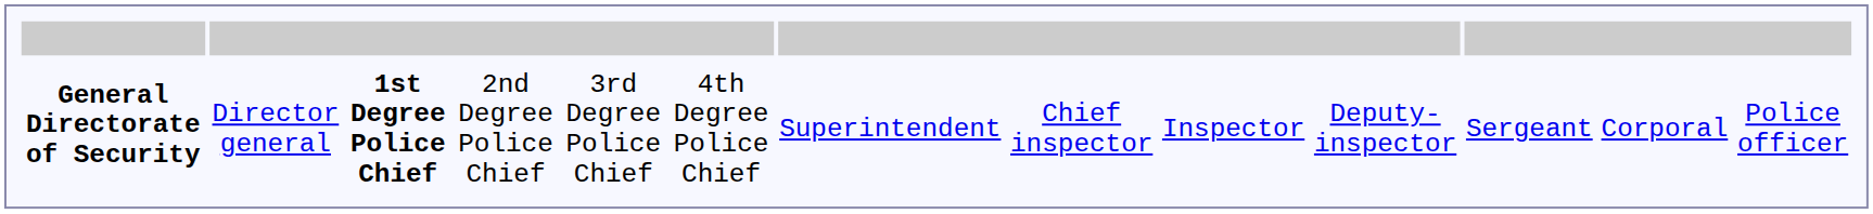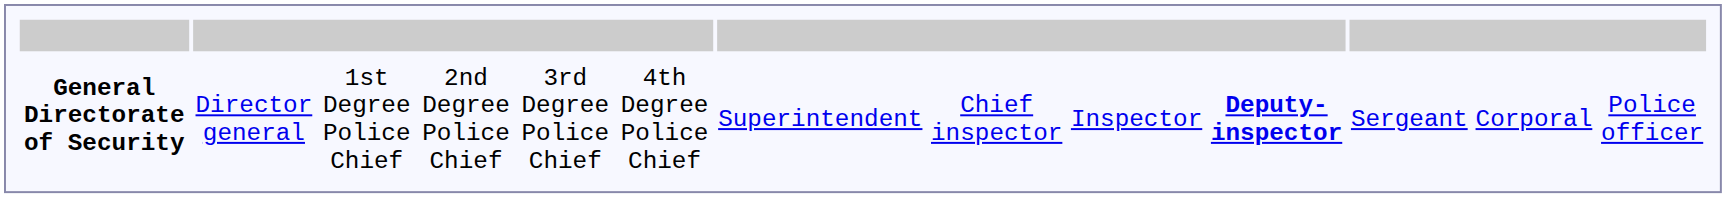Director general | column 3: bold -> normal
Director general | column 10: normal -> bold
